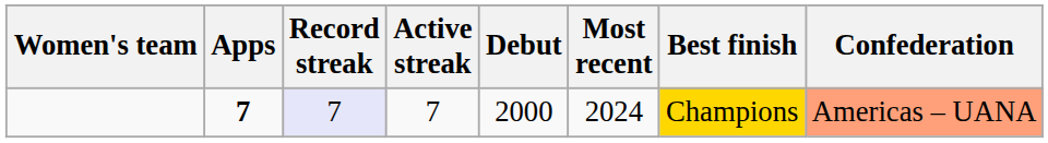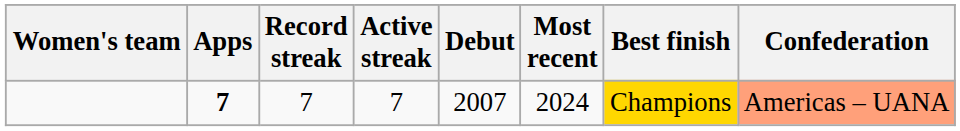row 2 | Record streak: lavender background -> no background
row 2 | Debut: 2000 -> 2007
